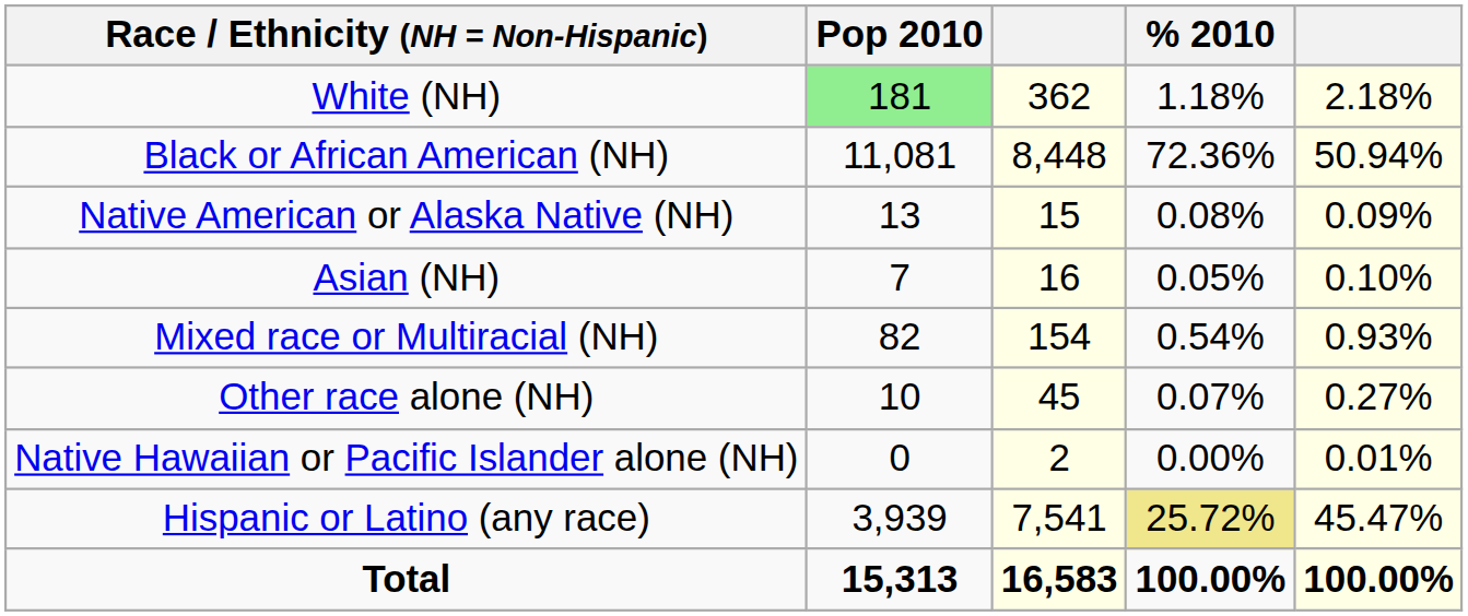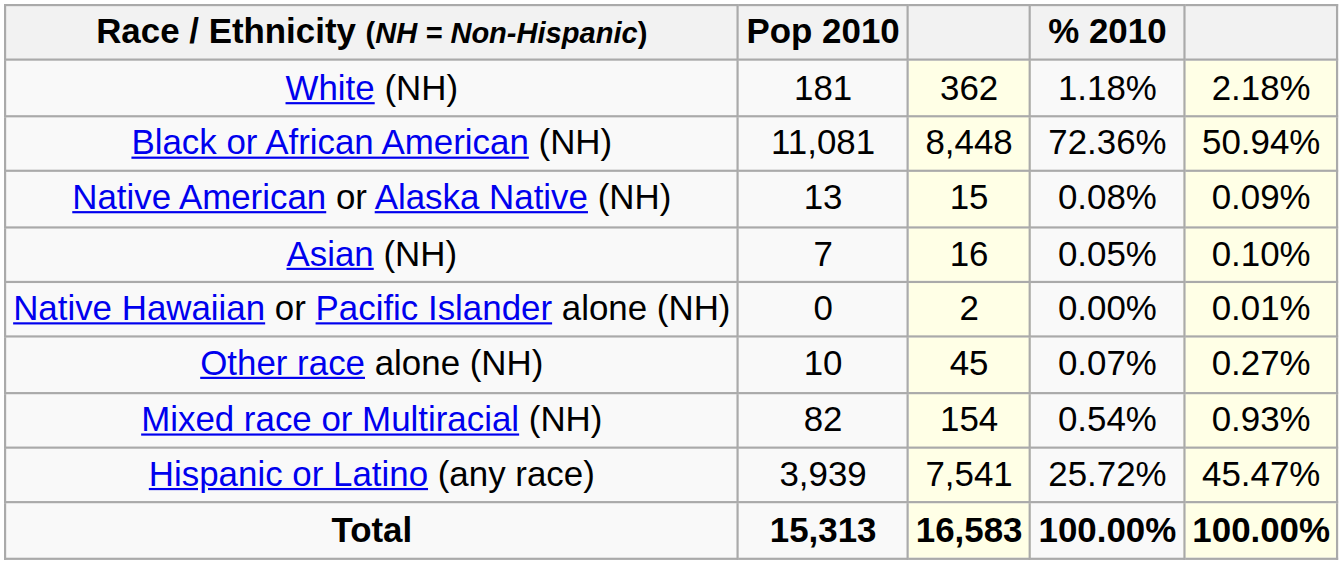White (NH) | Pop 2010: lightgreen background -> no background
rows swapped: Native Hawaiian or Pacific Islander alone (NH) <-> Mixed race or Multiracial (NH)
Hispanic or Latino (any race) | % 2010: khaki background -> no background
